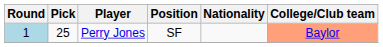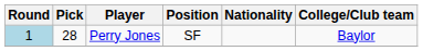Perry Jones | Pick: 25 -> 28
Perry Jones | College/Club team: lightsalmon background -> no background
